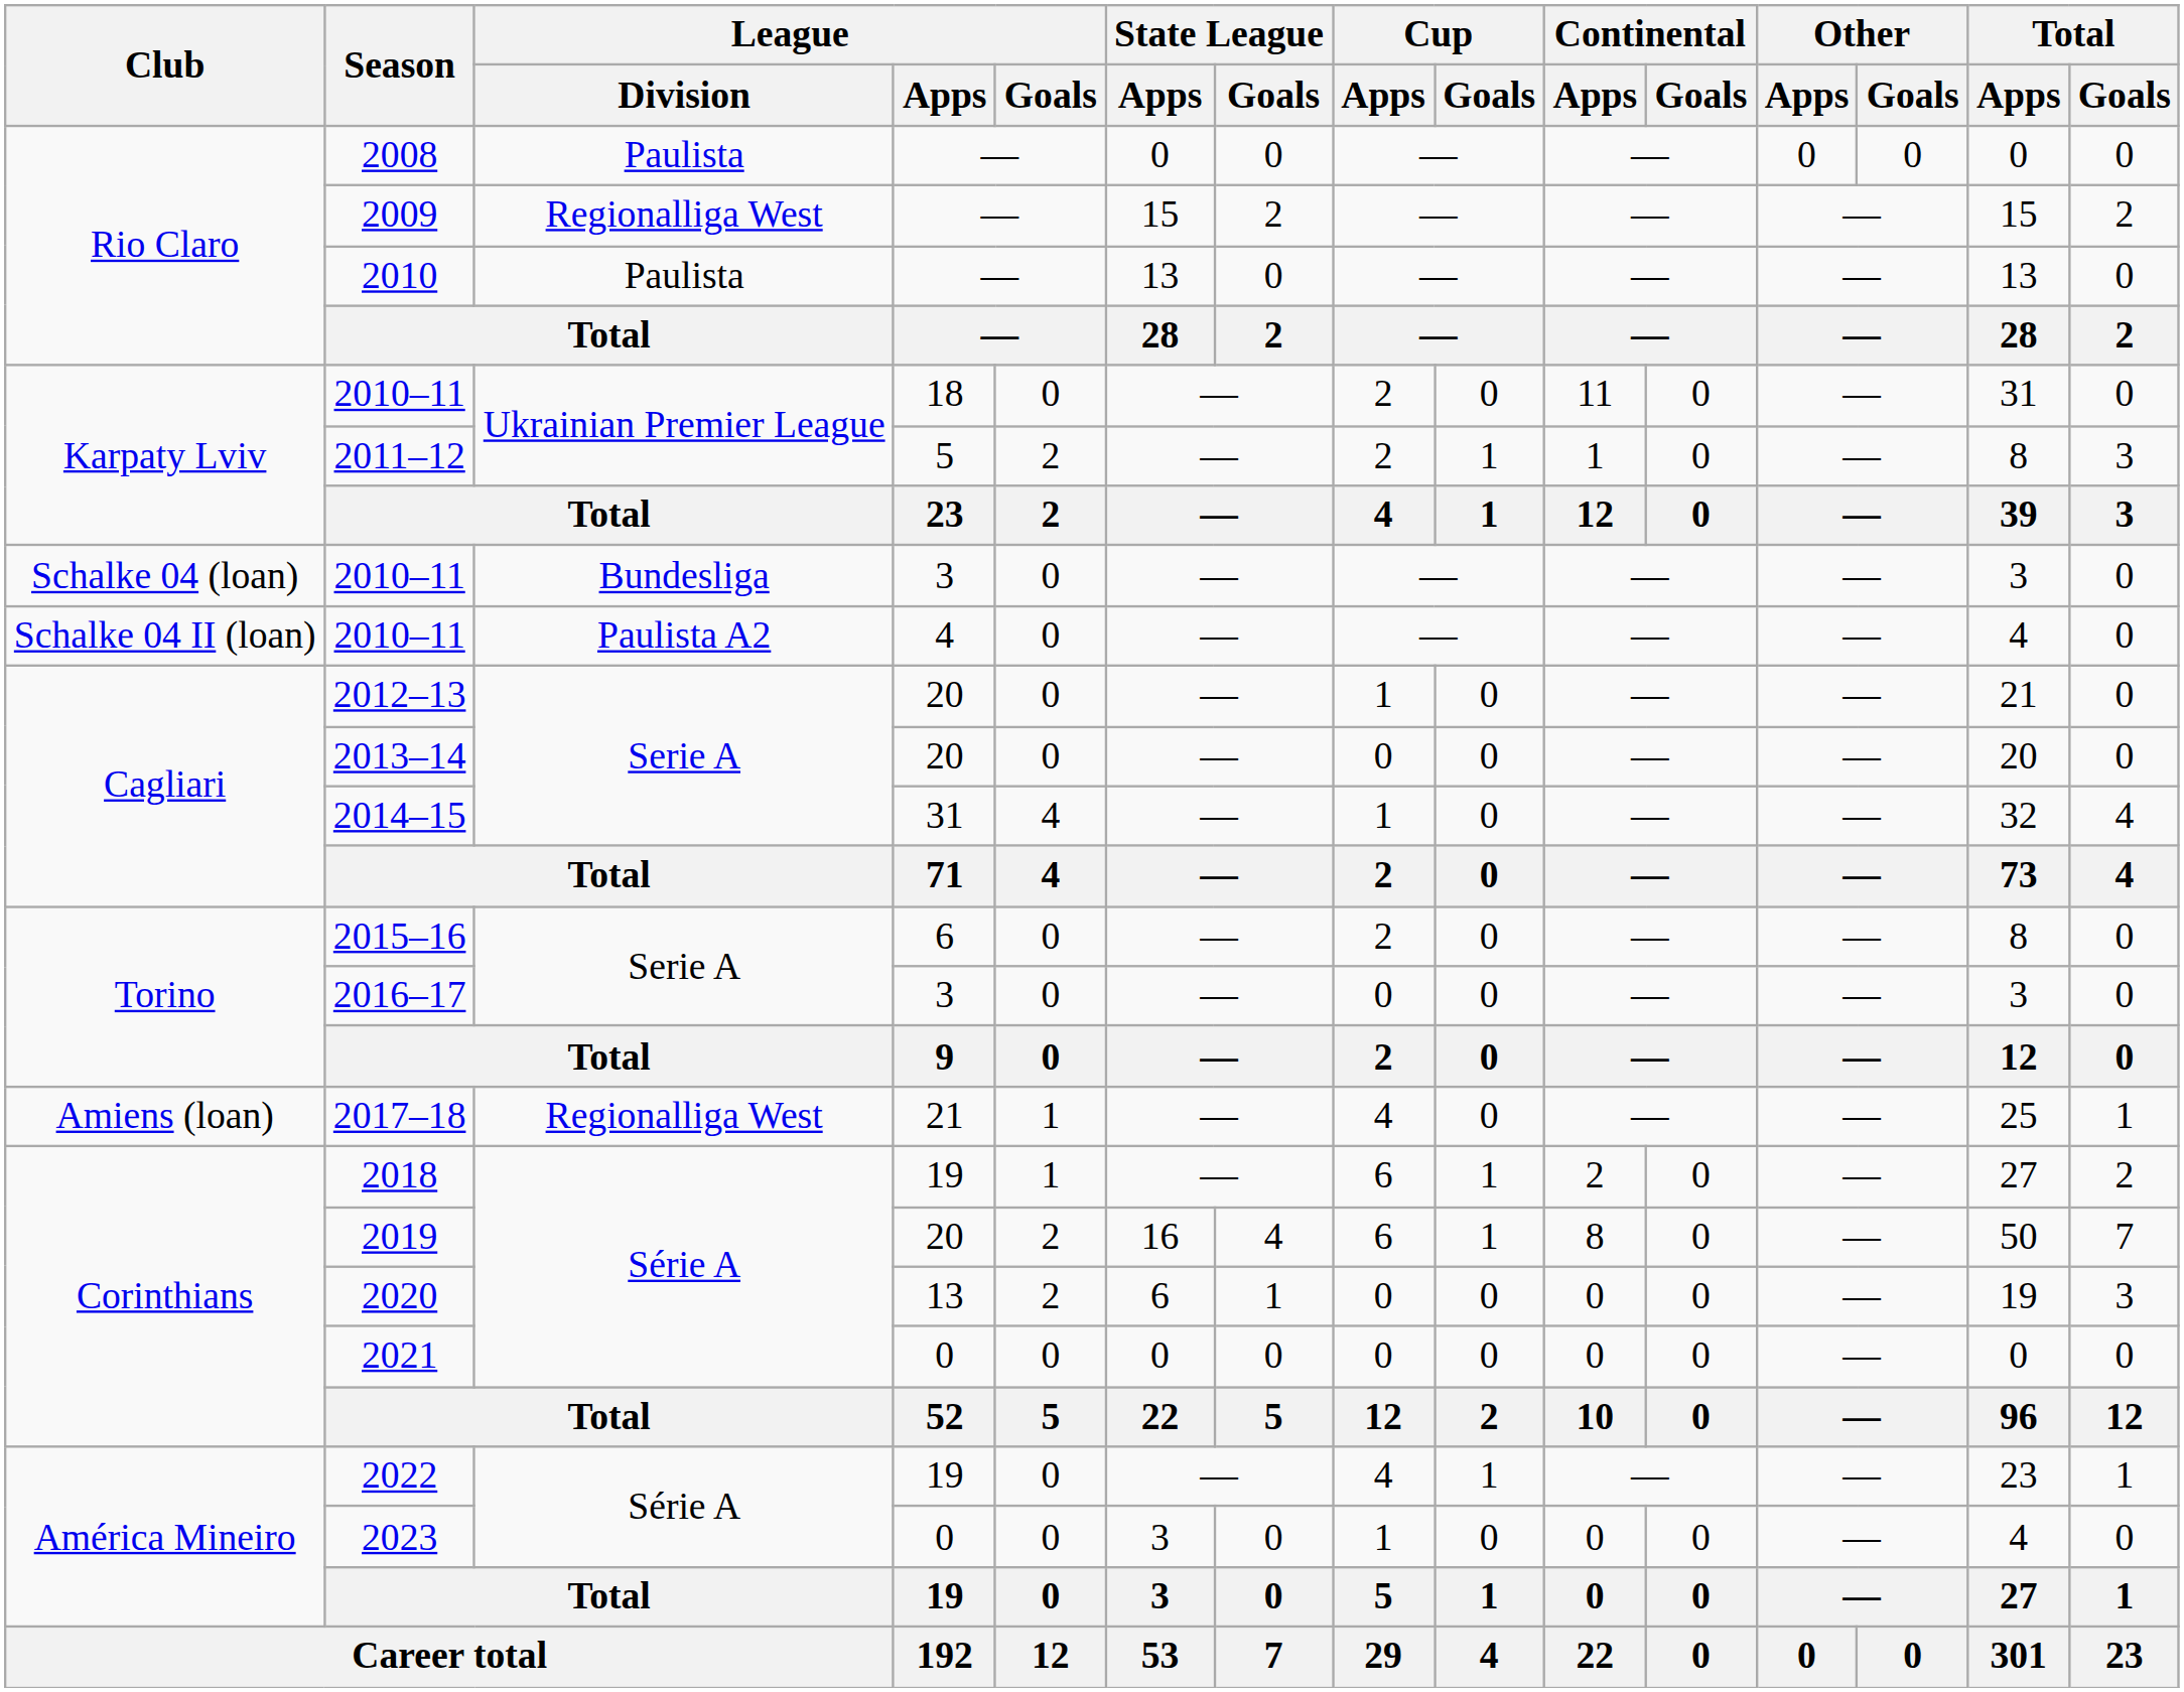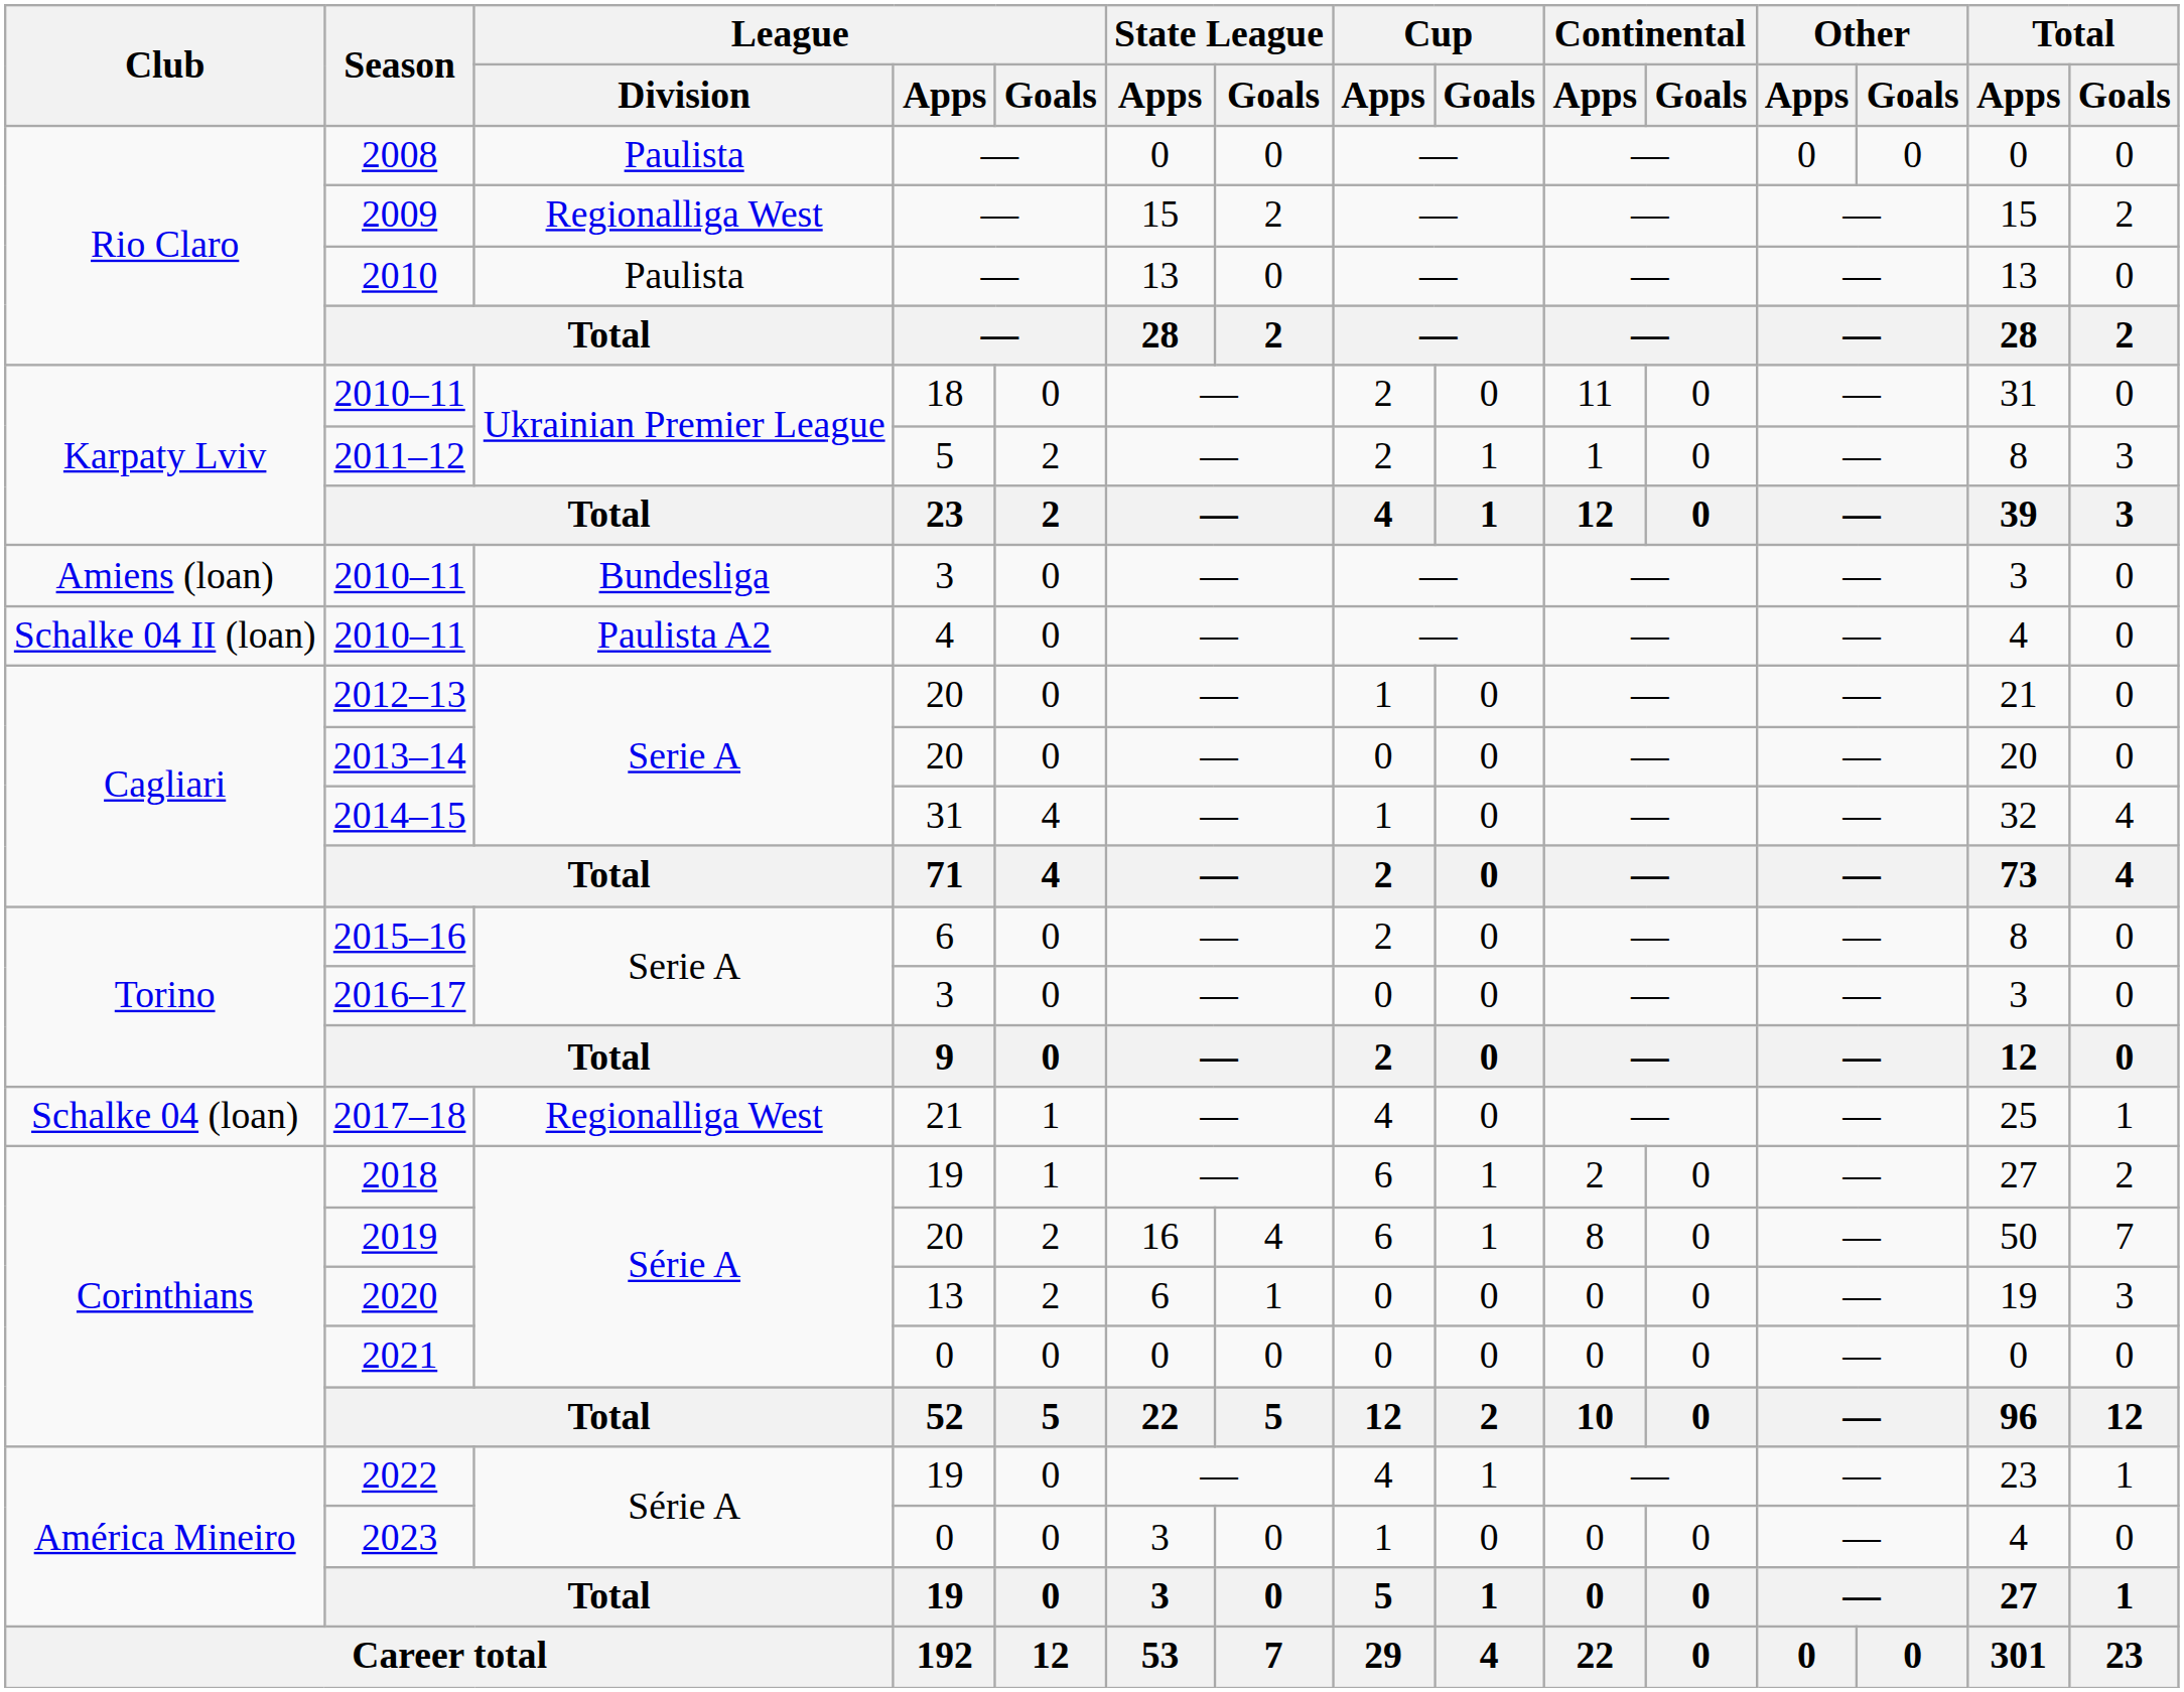2010–11 / 3 | Club: Schalke 04 (loan) -> Amiens (loan)
2017–18 | Club: Amiens (loan) -> Schalke 04 (loan)
